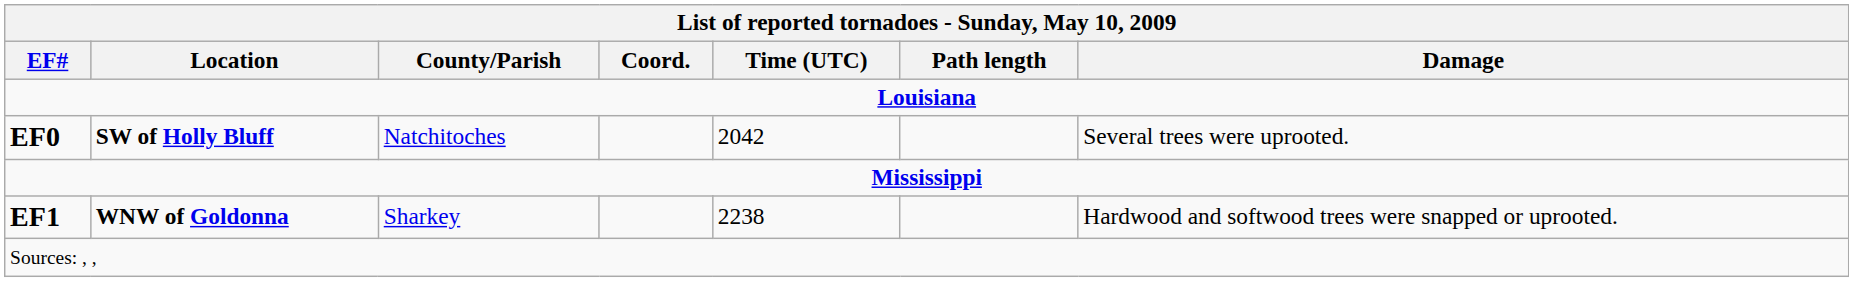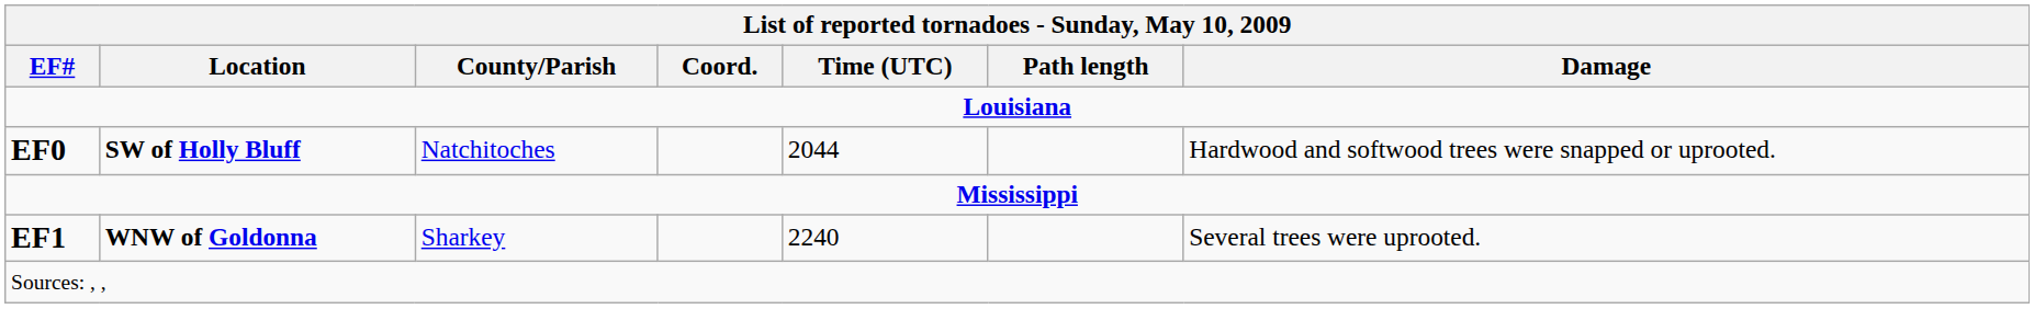EF0 | Time (UTC): 2042 -> 2044
EF0 | Damage: Several trees were uprooted. -> Hardwood and softwood trees were snapped or uprooted.
EF1 | Time (UTC): 2238 -> 2240
EF1 | Damage: Hardwood and softwood trees were snapped or uprooted. -> Several trees were uprooted.
